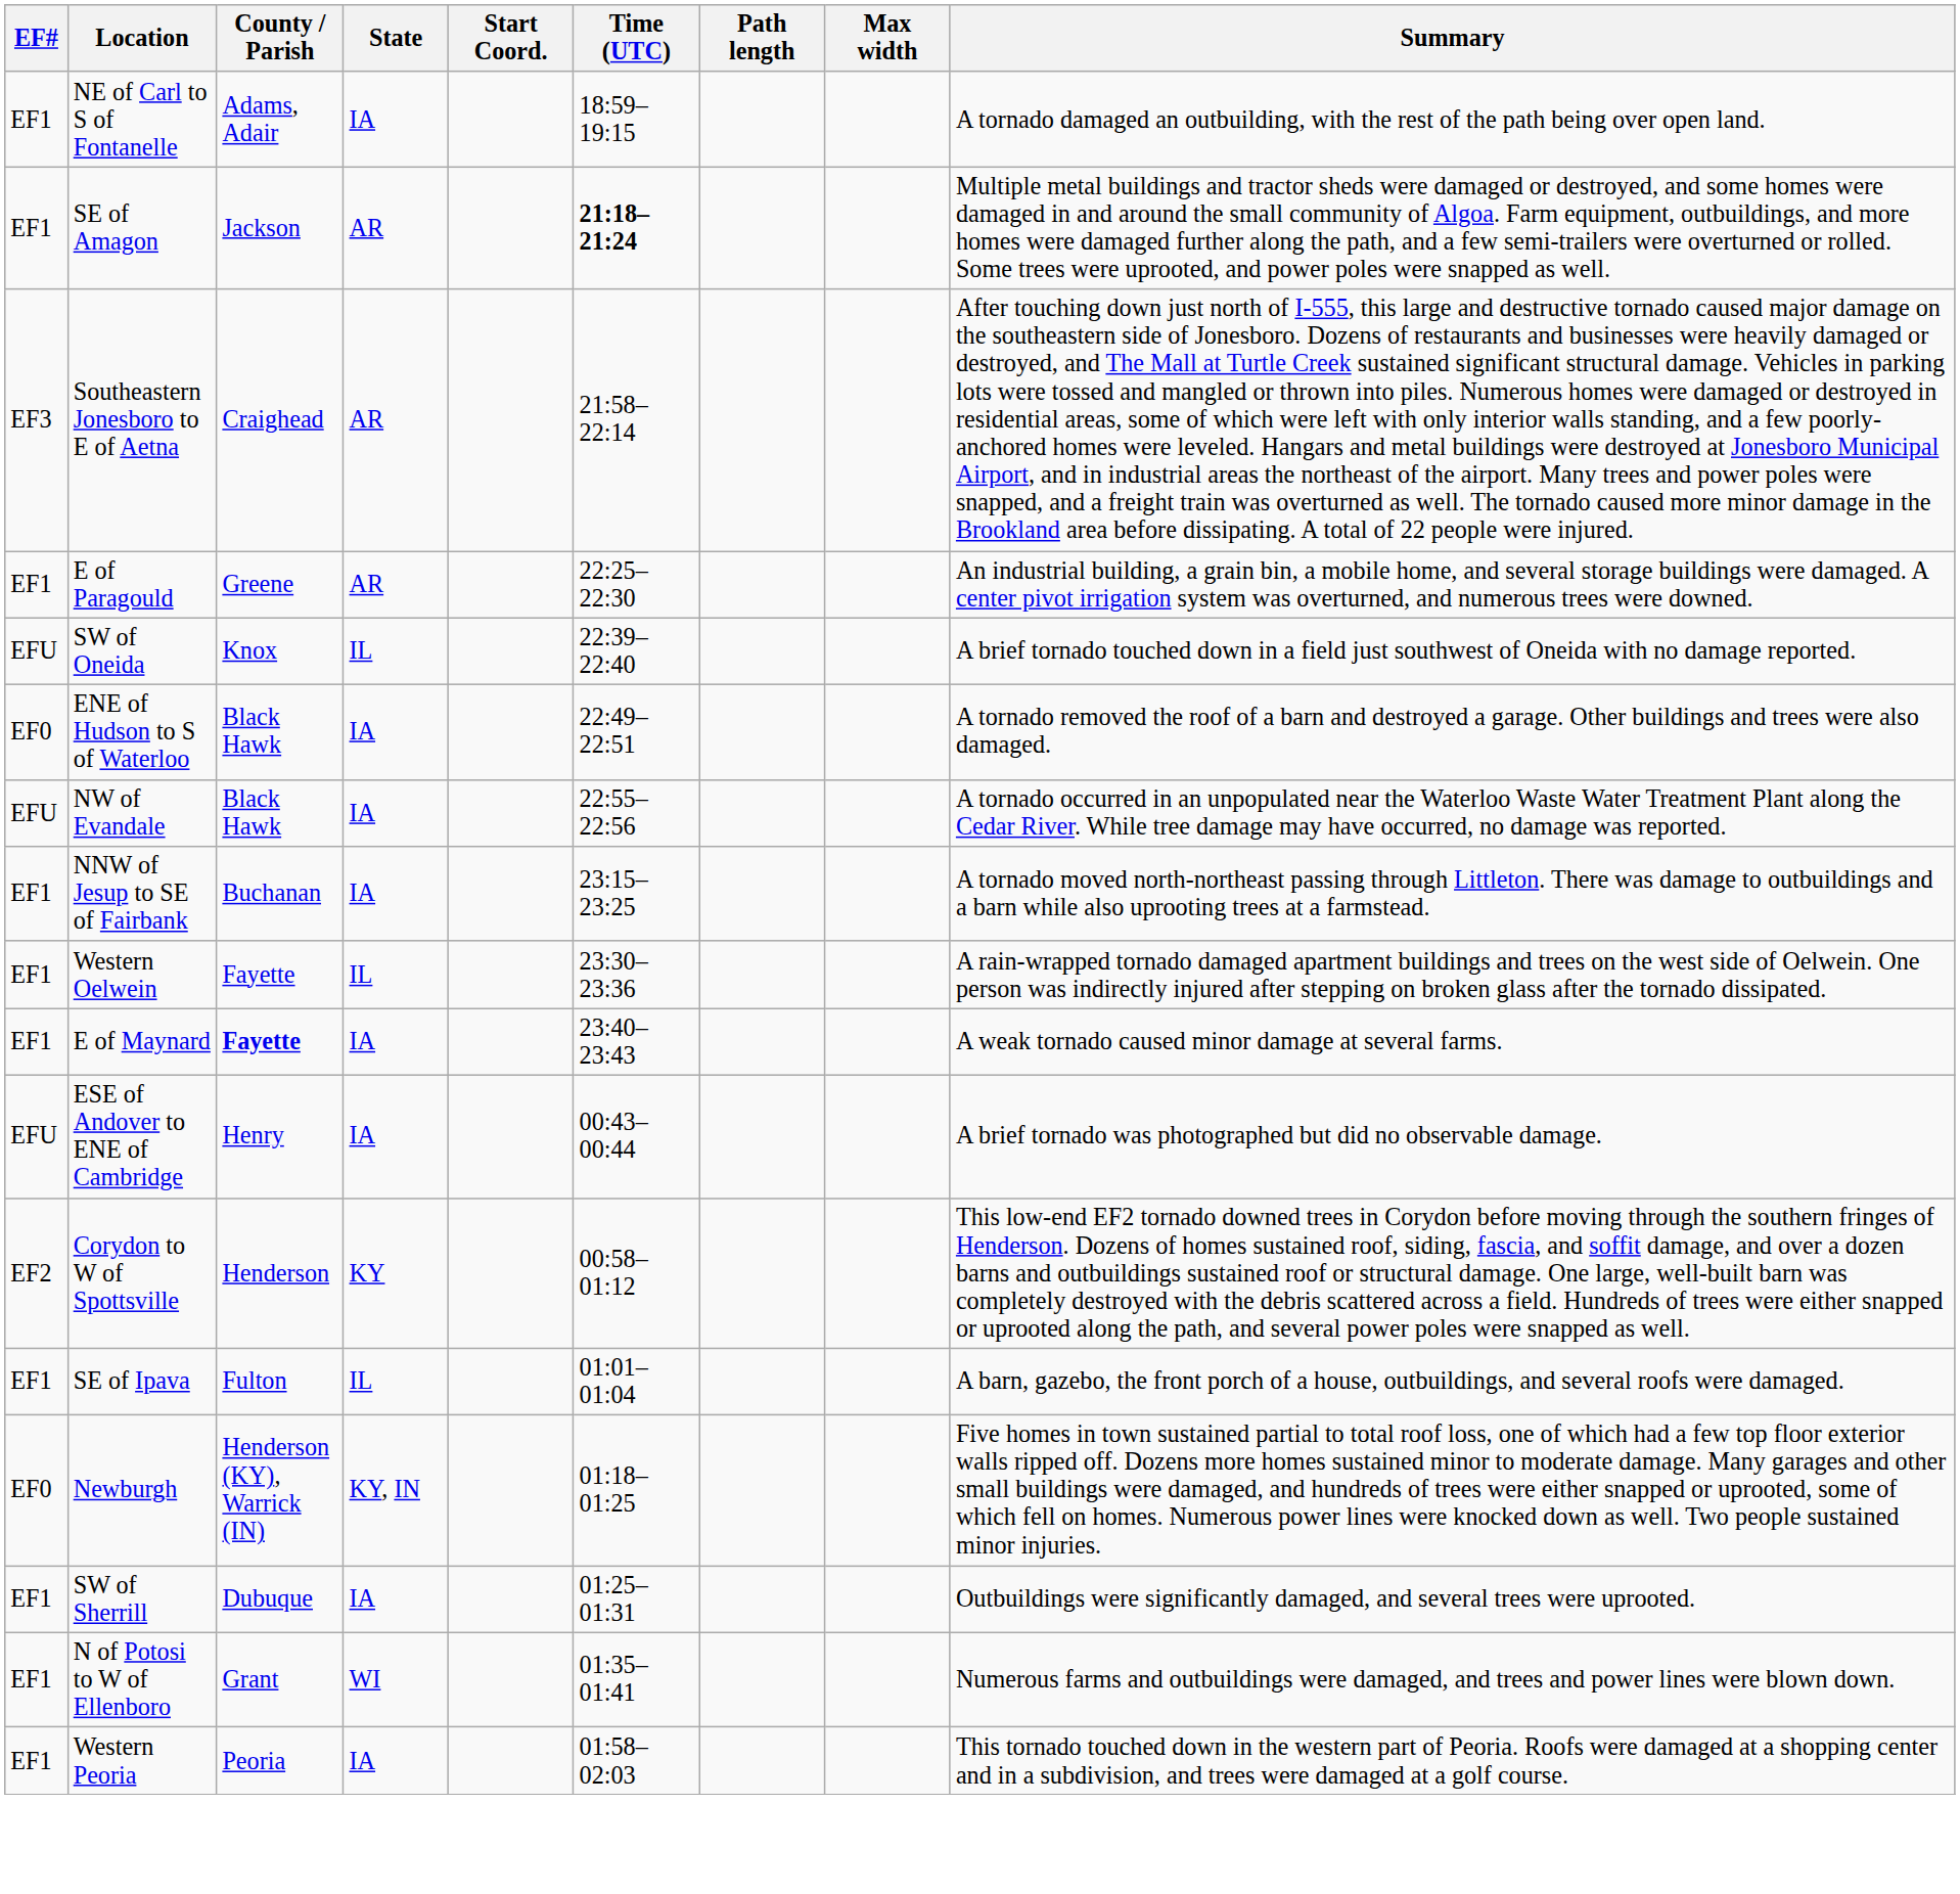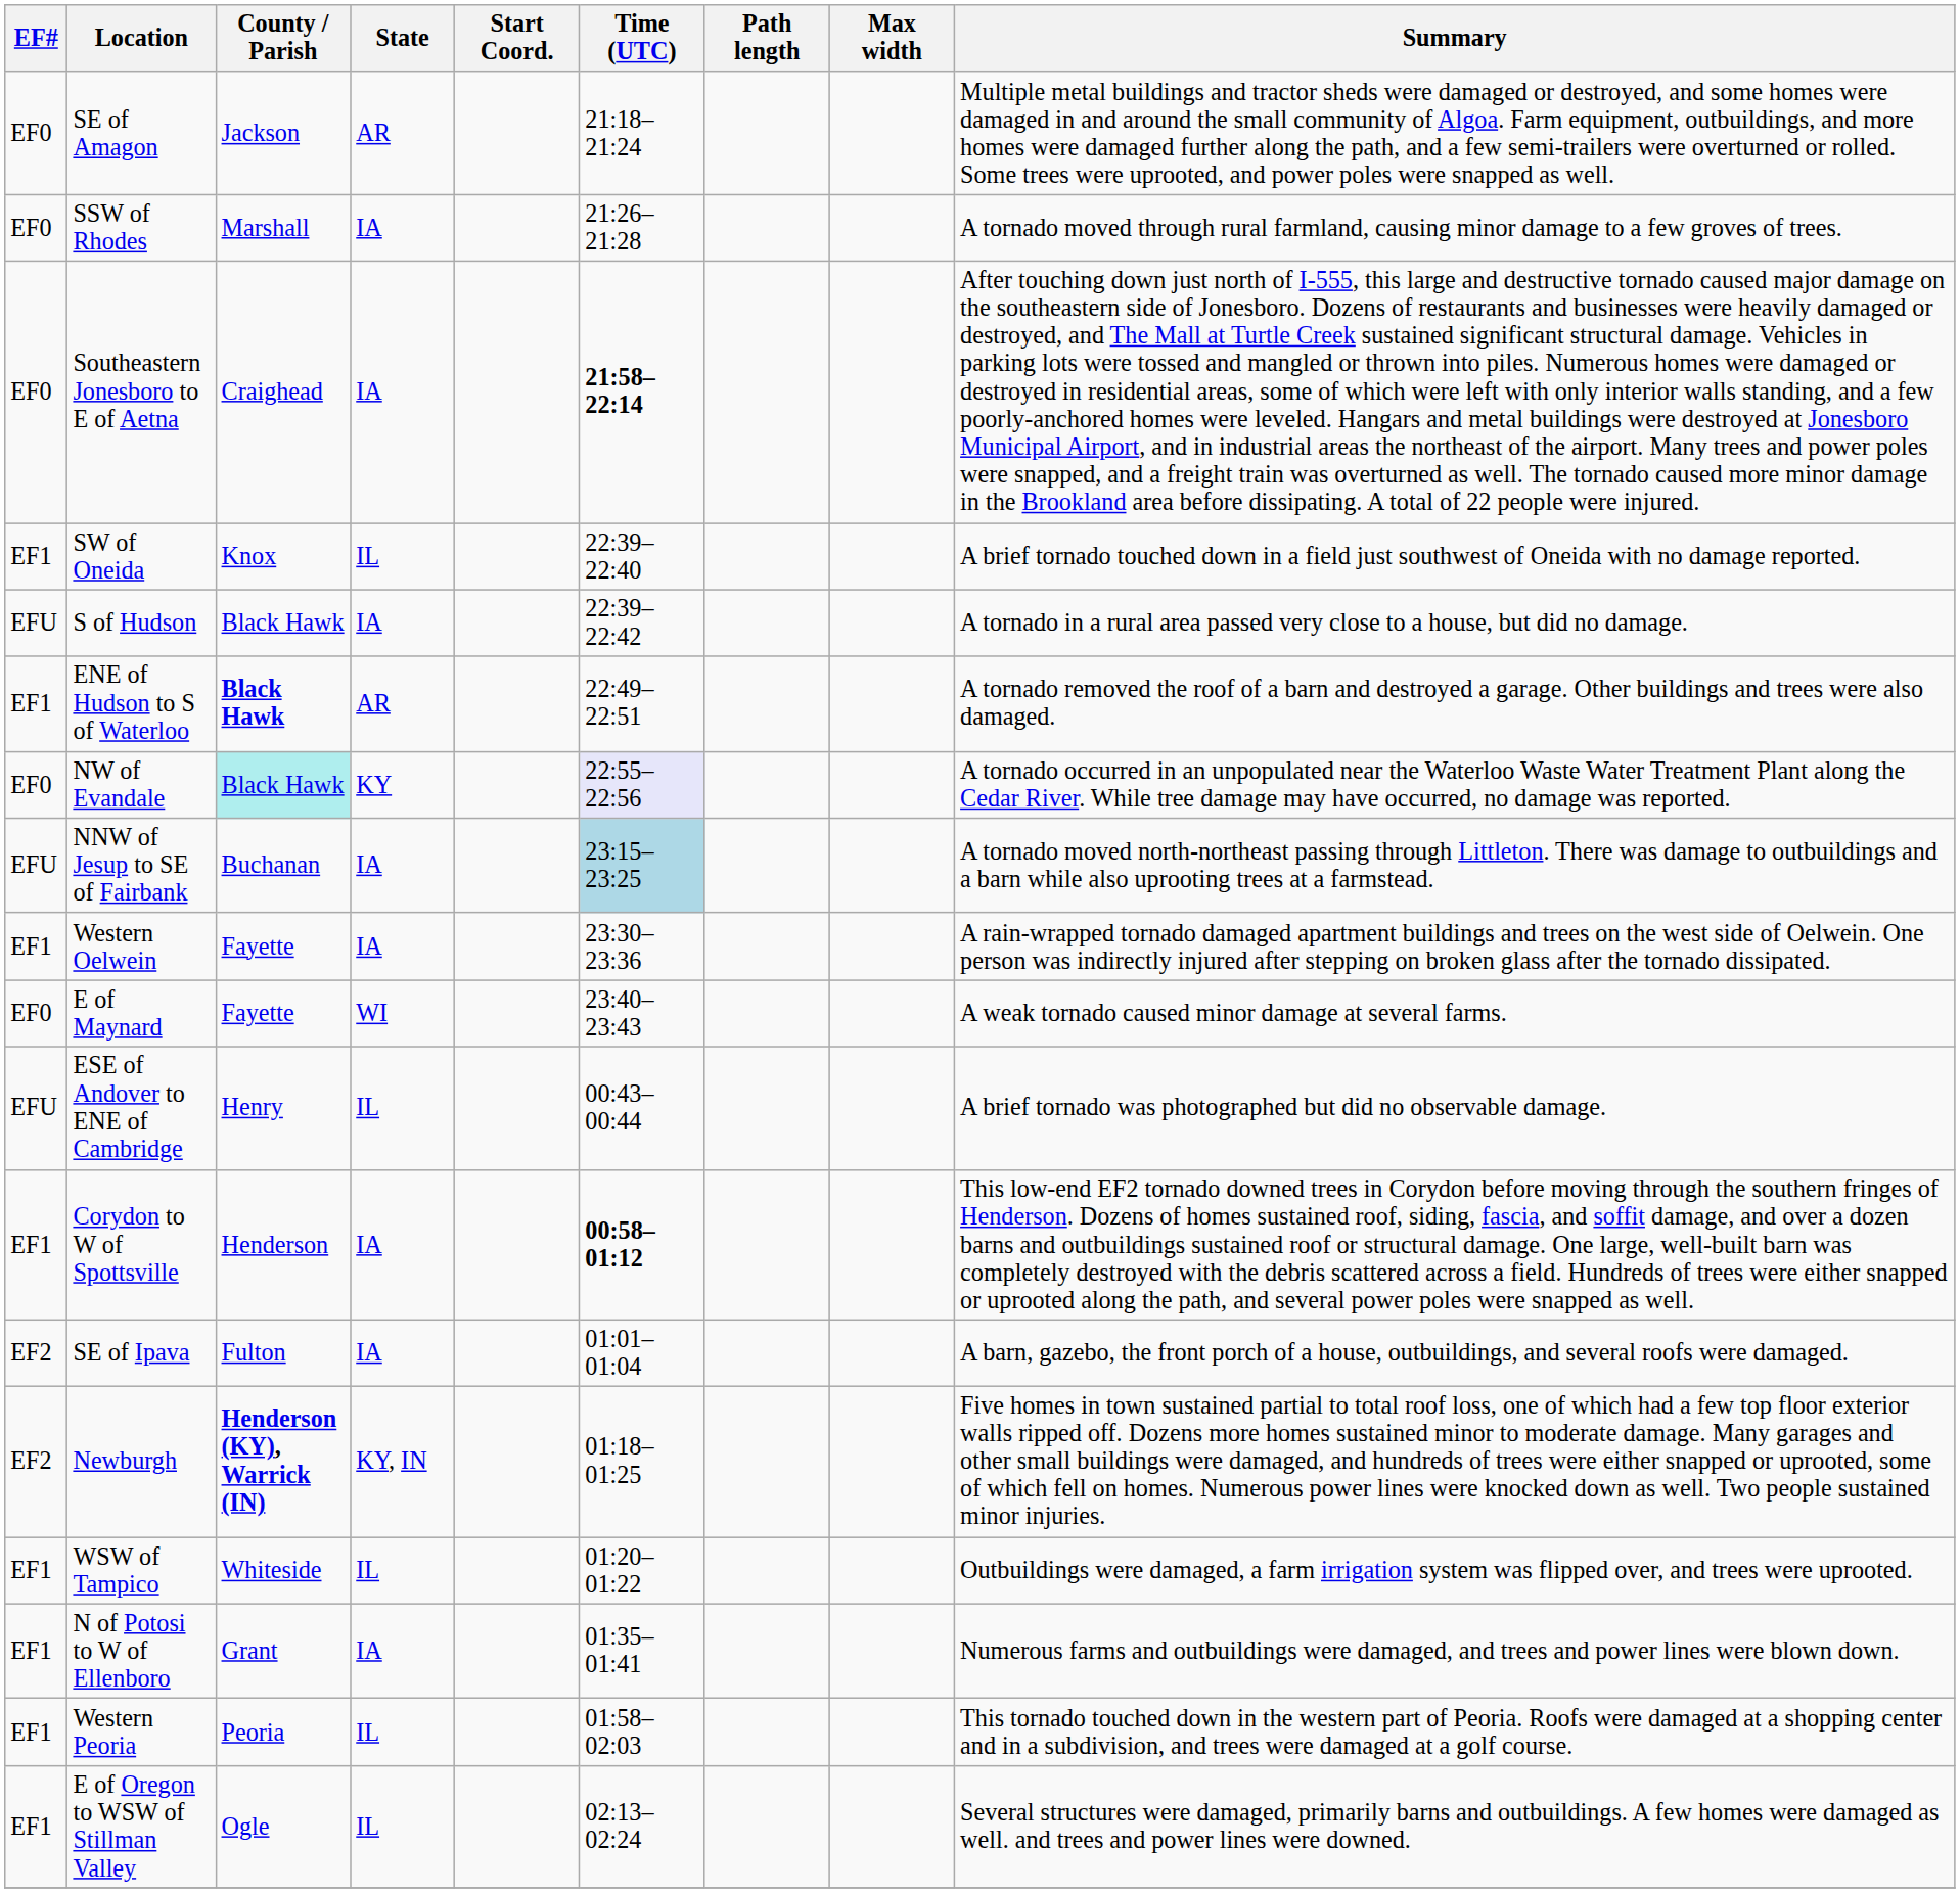- row: EF1 | NE of Carl to S of Fontanelle | Adams, Adair | IA | 18:59–19:15 | A tornado damaged an outbuilding, with the rest of the path being over open land.
SE of Amagon | EF#: EF1 -> EF0
SE of Amagon | Time (UTC): bold -> normal
+ row: EF0 | SSW of Rhodes | Marshall | IA | 21:26–21:28 | A tornado moved through rural farmland, causing minor damage to a few groves of trees.
Southeastern Jonesboro to E of Aetna | EF#: EF3 -> EF0
Southeastern Jonesboro to E of Aetna | State: AR -> IA
Southeastern Jonesboro to E of Aetna | Time (UTC): normal -> bold
- row: EF1 | E of Paragould | Greene | AR | 22:25–22:30 | An industrial building, a grain bin, a mobile home, and several storage buildings were damaged. A center pivot irrigation system was overturned, and numerous trees were downed.
SW of Oneida | EF#: EFU -> EF1
+ row: EFU | S of Hudson | Black Hawk | IA | 22:39–22:42 | A tornado in a rural area passed very close to a house, but did no damage.
ENE of Hudson to S of Waterloo | EF#: EF0 -> EF1
ENE of Hudson to S of Waterloo | County / Parish: normal -> bold
ENE of Hudson to S of Waterloo | State: IA -> AR
NW of Evandale | EF#: EFU -> EF0
NW of Evandale | County / Parish: no background -> paleturquoise background
NW of Evandale | State: IA -> KY
NW of Evandale | Time (UTC): no background -> lavender background
NNW of Jesup to SE of Fairbank | EF#: EF1 -> EFU
NNW of Jesup to SE of Fairbank | Time (UTC): no background -> lightblue background
Western Oelwein | State: IL -> IA
E of Maynard | EF#: EF1 -> EF0
E of Maynard | County / Parish: bold -> normal
E of Maynard | State: IA -> WI
ESE of Andover to ENE of Cambridge | State: IA -> IL
Corydon to W of Spottsville | EF#: EF2 -> EF1
Corydon to W of Spottsville | State: KY -> IA
Corydon to W of Spottsville | Time (UTC): normal -> bold
SE of Ipava | EF#: EF1 -> EF2
SE of Ipava | State: IL -> IA
Newburgh | EF#: EF0 -> EF2
Newburgh | County / Parish: normal -> bold
+ row: EF1 | WSW of Tampico | Whiteside | IL | 01:20–01:22 | Outbuildings were damaged, a farm irrigation system was flipped over, and trees were uprooted.
- row: EF1 | SW of Sherrill | Dubuque | IA | 01:25–01:31 | Outbuildings were significantly damaged, and several trees were uprooted.
N of Potosi to W of Ellenboro | State: WI -> IA
Western Peoria | State: IA -> IL
+ row: EF1 | E of Oregon to WSW of Stillman Valley | Ogle | IL | 02:13–02:24 | Several structures were damaged, primarily barns and outbuildings. A few homes were damaged as well. and trees and power lines were downed.
